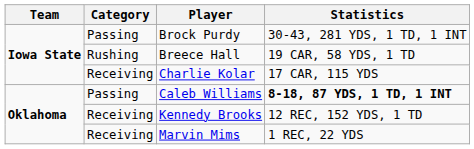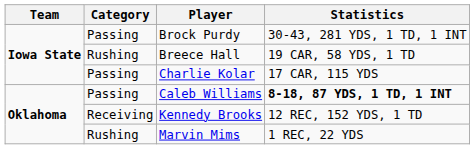Charlie Kolar | Category: Receiving -> Passing
Marvin Mims | Category: Receiving -> Rushing
